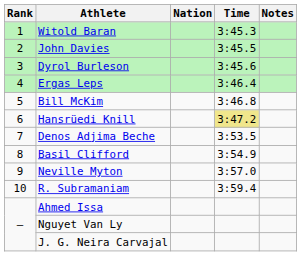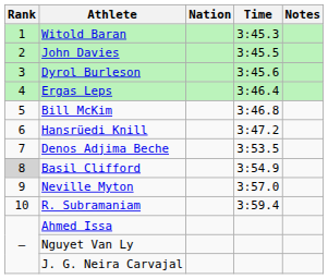Hansrüedi Knill | Time: khaki background -> no background
Basil Clifford | Rank: no background -> lightgrey background
